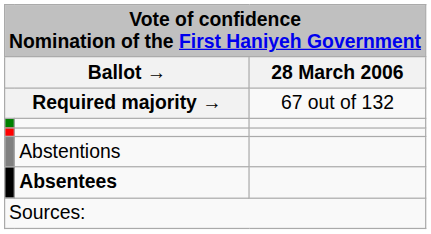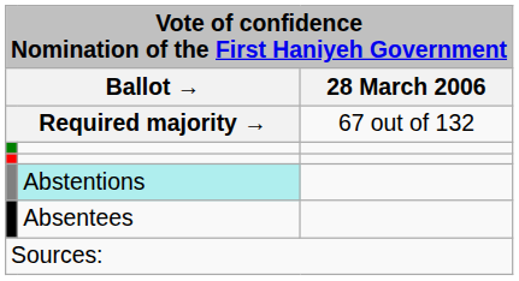Abstentions | column 2: no background -> paleturquoise background
Absentees | column 2: bold -> normal
